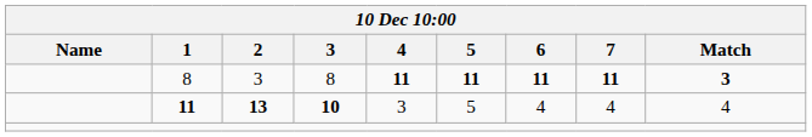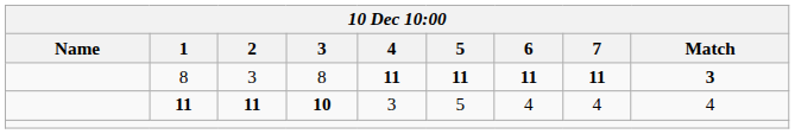row 4 | 2: 13 -> 11
